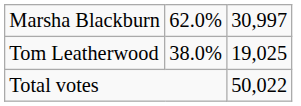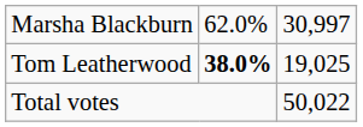Tom Leatherwood | column 2: normal -> bold
